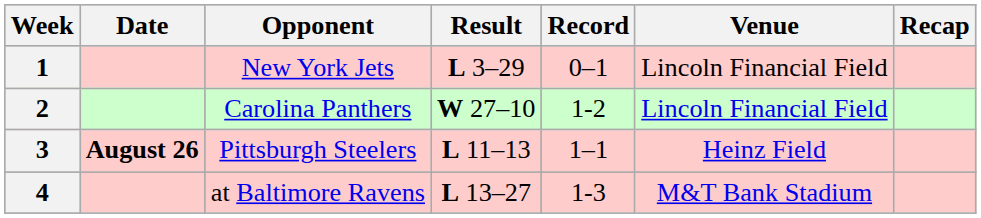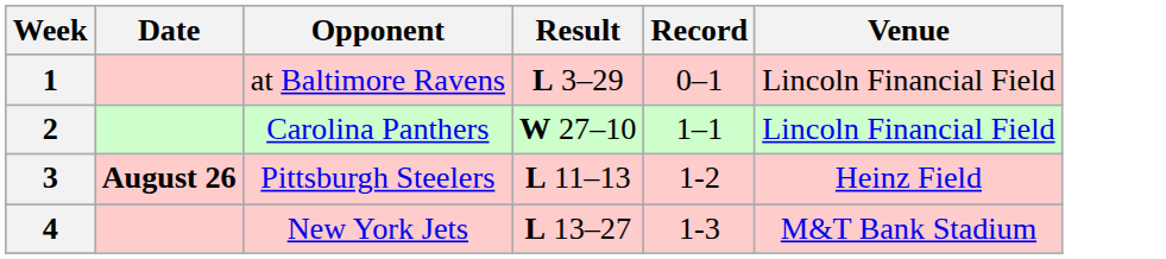- column: Recap
1 | Opponent: New York Jets -> at Baltimore Ravens
2 | Record: 1-2 -> 1–1
3 | Record: 1–1 -> 1-2
4 | Opponent: at Baltimore Ravens -> New York Jets
